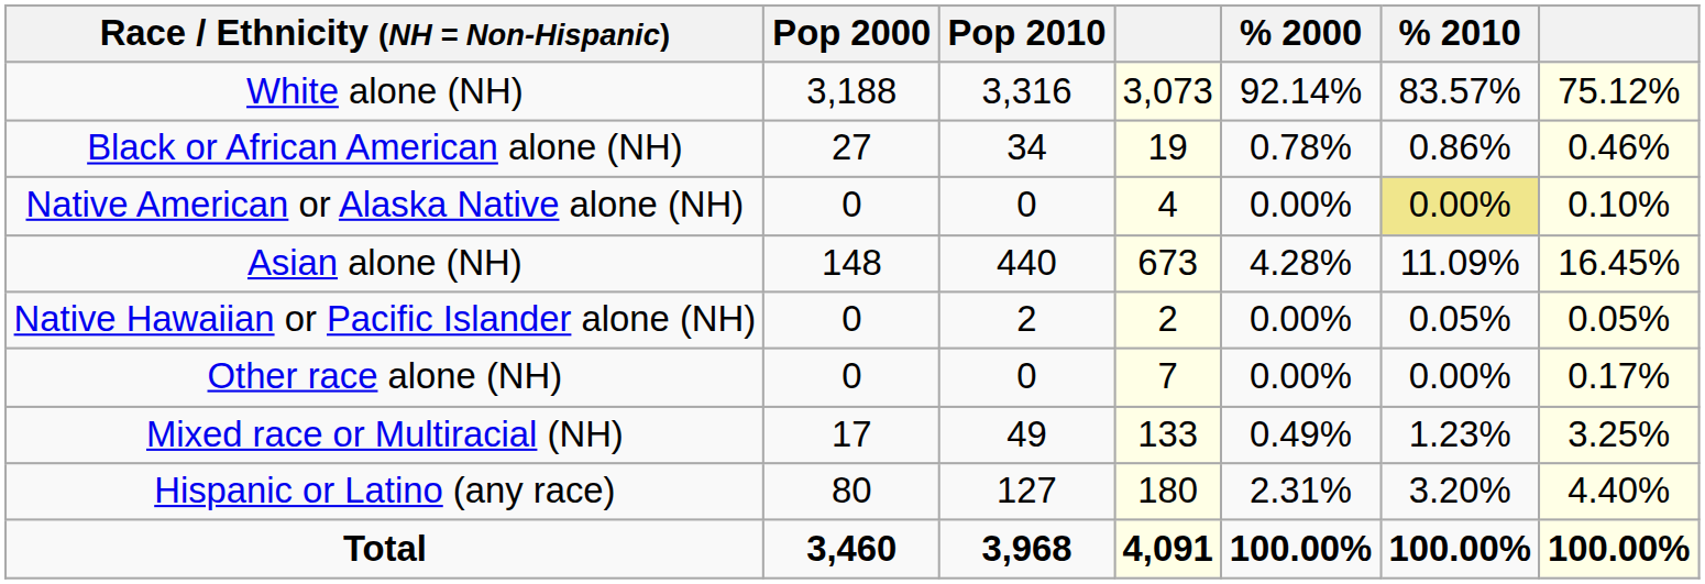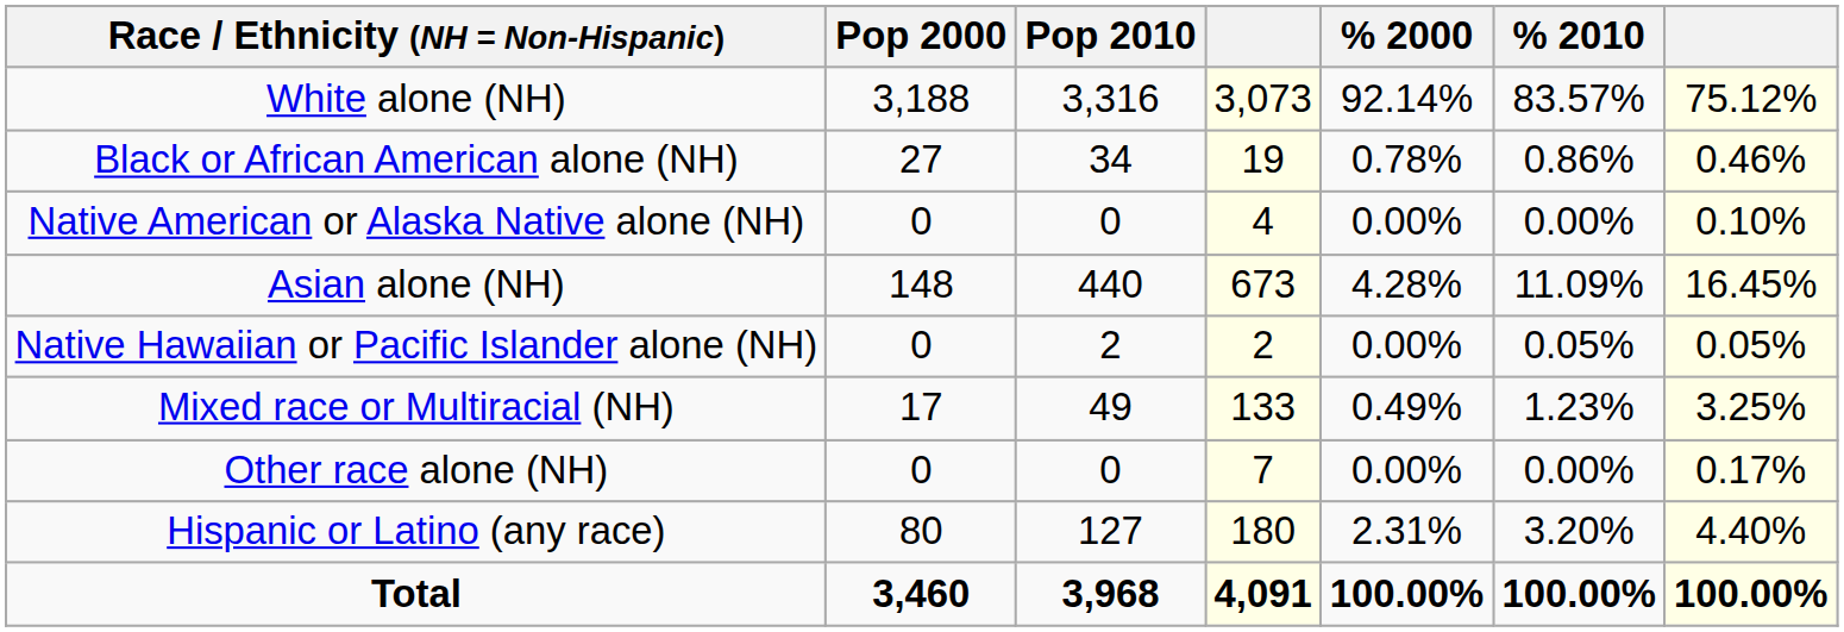Native American or Alaska Native alone (NH) | % 2010: khaki background -> no background
rows swapped: Other race alone (NH) <-> Mixed race or Multiracial (NH)
